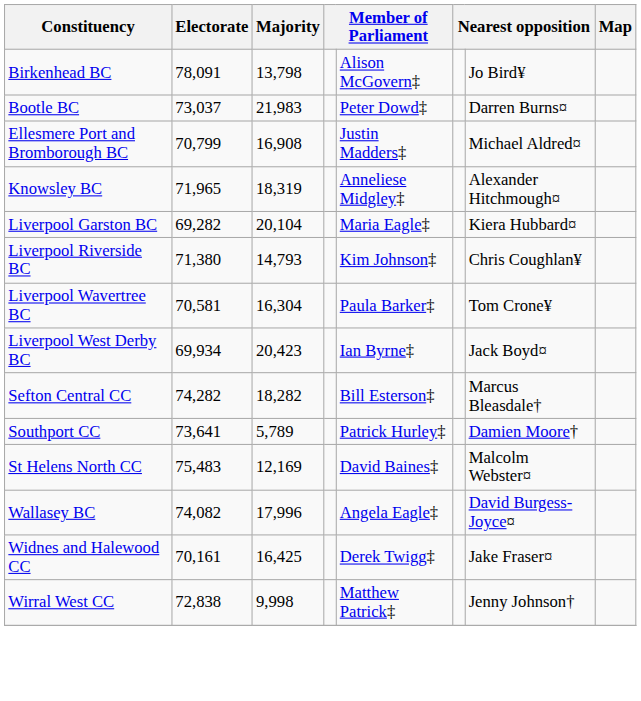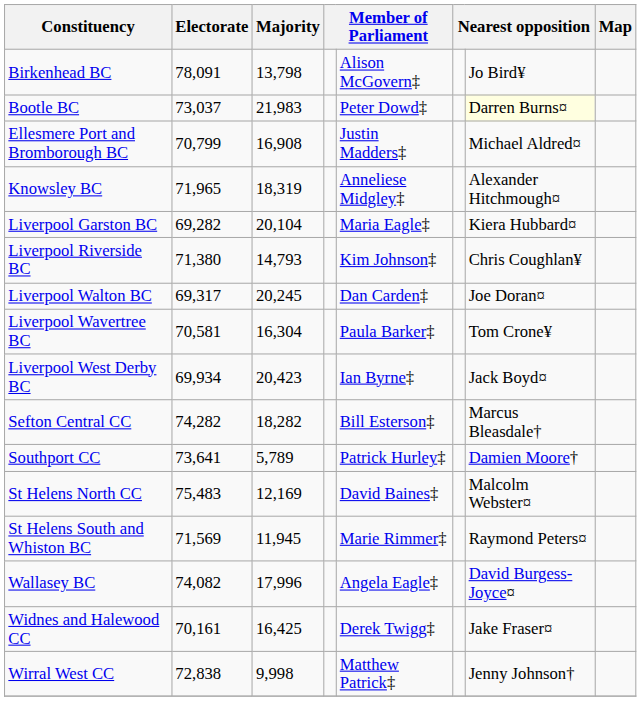Bootle BC | column 7: no background -> lightyellow background
+ row: Liverpool Walton BC | 69,317 | 20,245 | Dan Carden‡ | Joe Doran¤
+ row: St Helens South and Whiston BC | 71,569 | 11,945 | Marie Rimmer‡ | Raymond Peters¤
